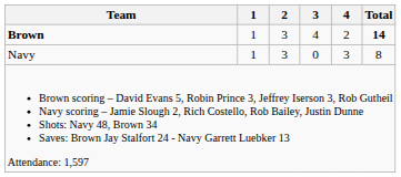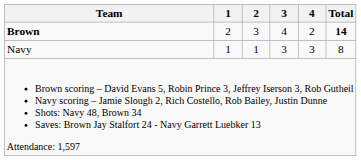Brown | 1: 1 -> 2
Navy | 2: 3 -> 1
Navy | 3: 0 -> 3
